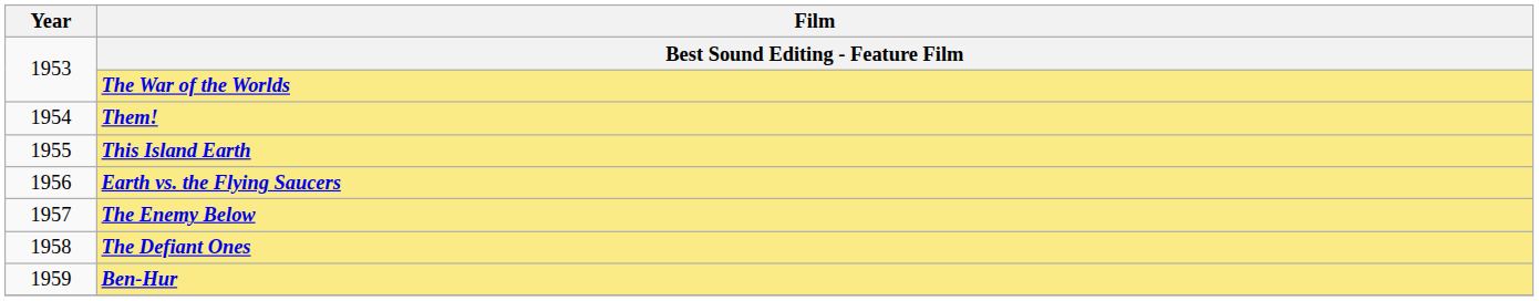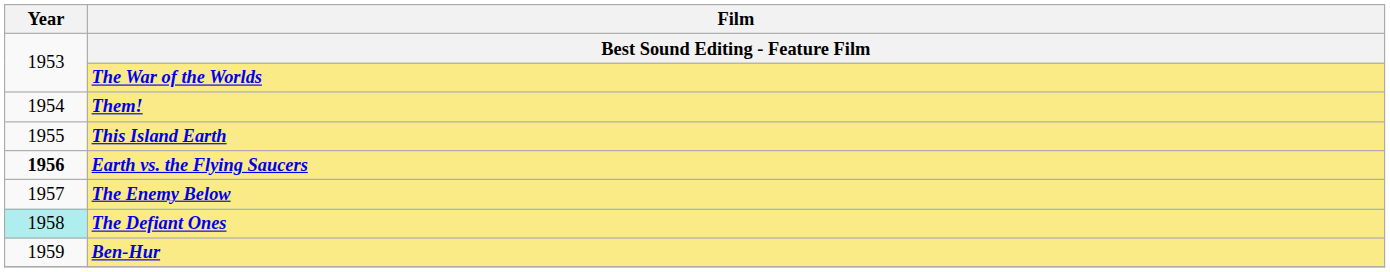Earth vs. the Flying Saucers | Year: normal -> bold
The Defiant Ones | Year: no background -> paleturquoise background
